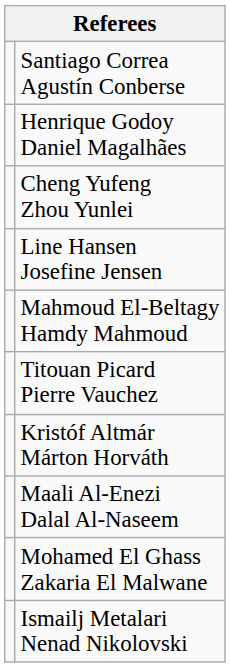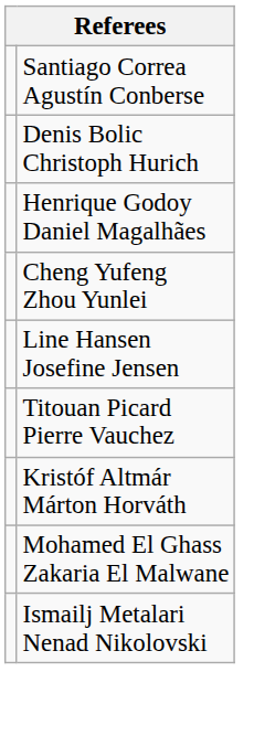+ row: Denis Bolic Christoph Hurich
- row: Mahmoud El-Beltagy Hamdy Mahmoud
- row: Maali Al-Enezi Dalal Al-Naseem
